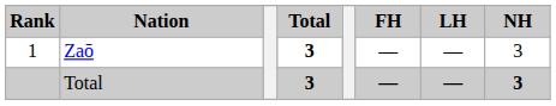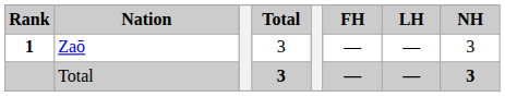Zaō | Rank: normal -> bold
Zaō | Total: bold -> normal
